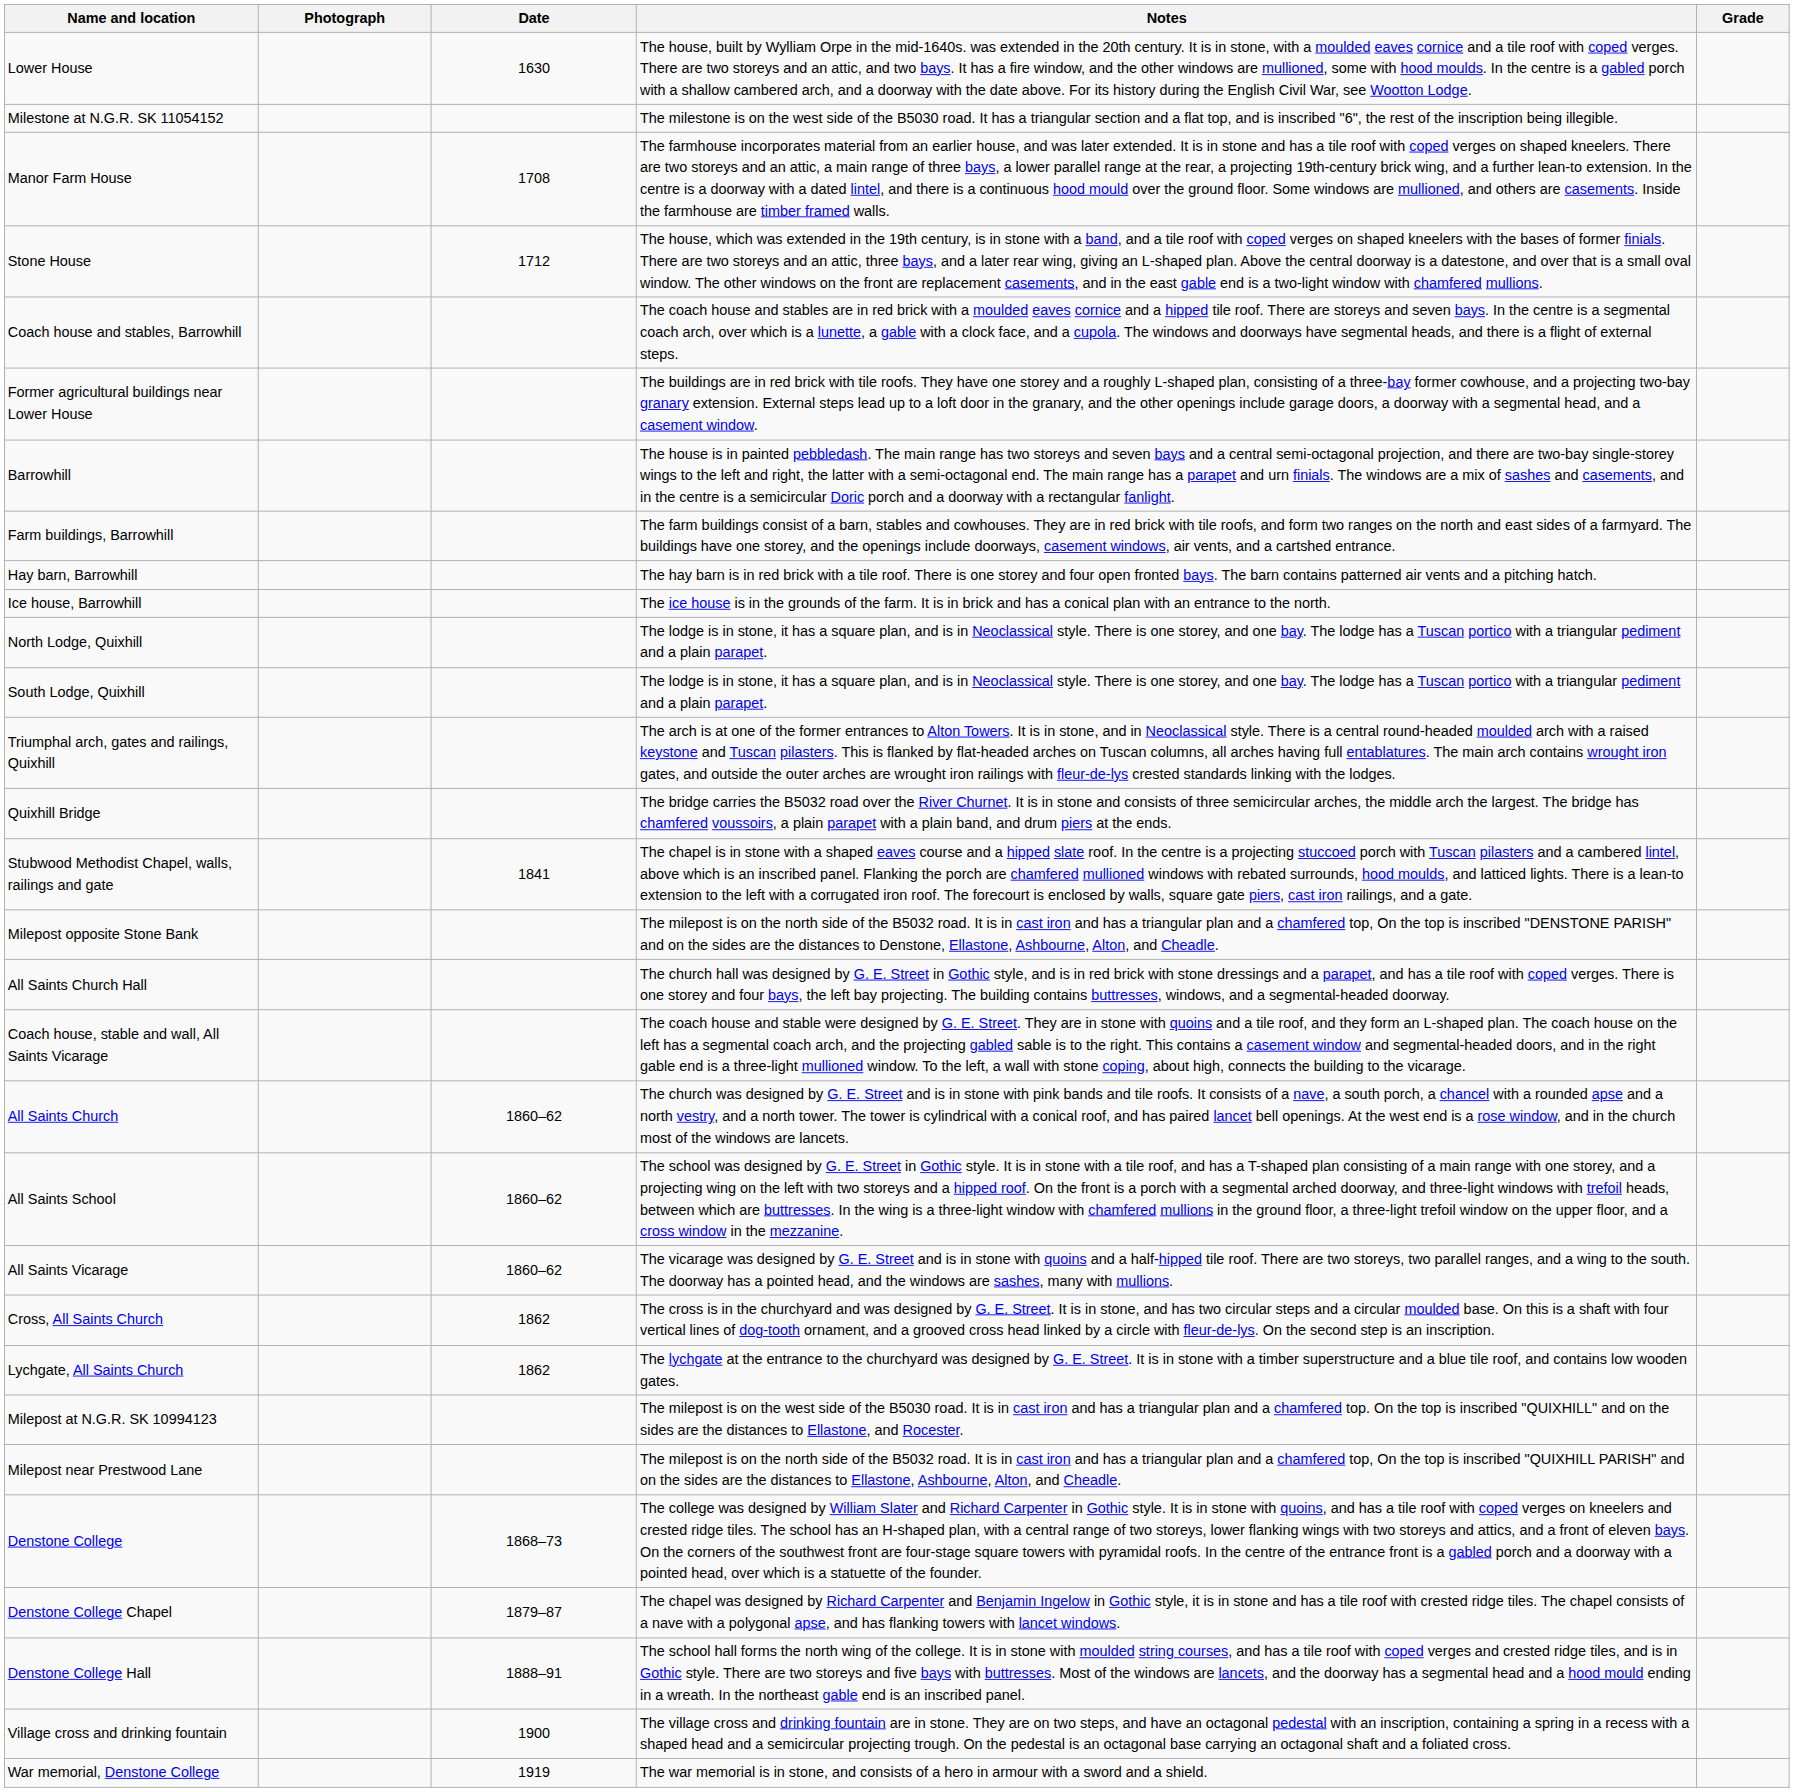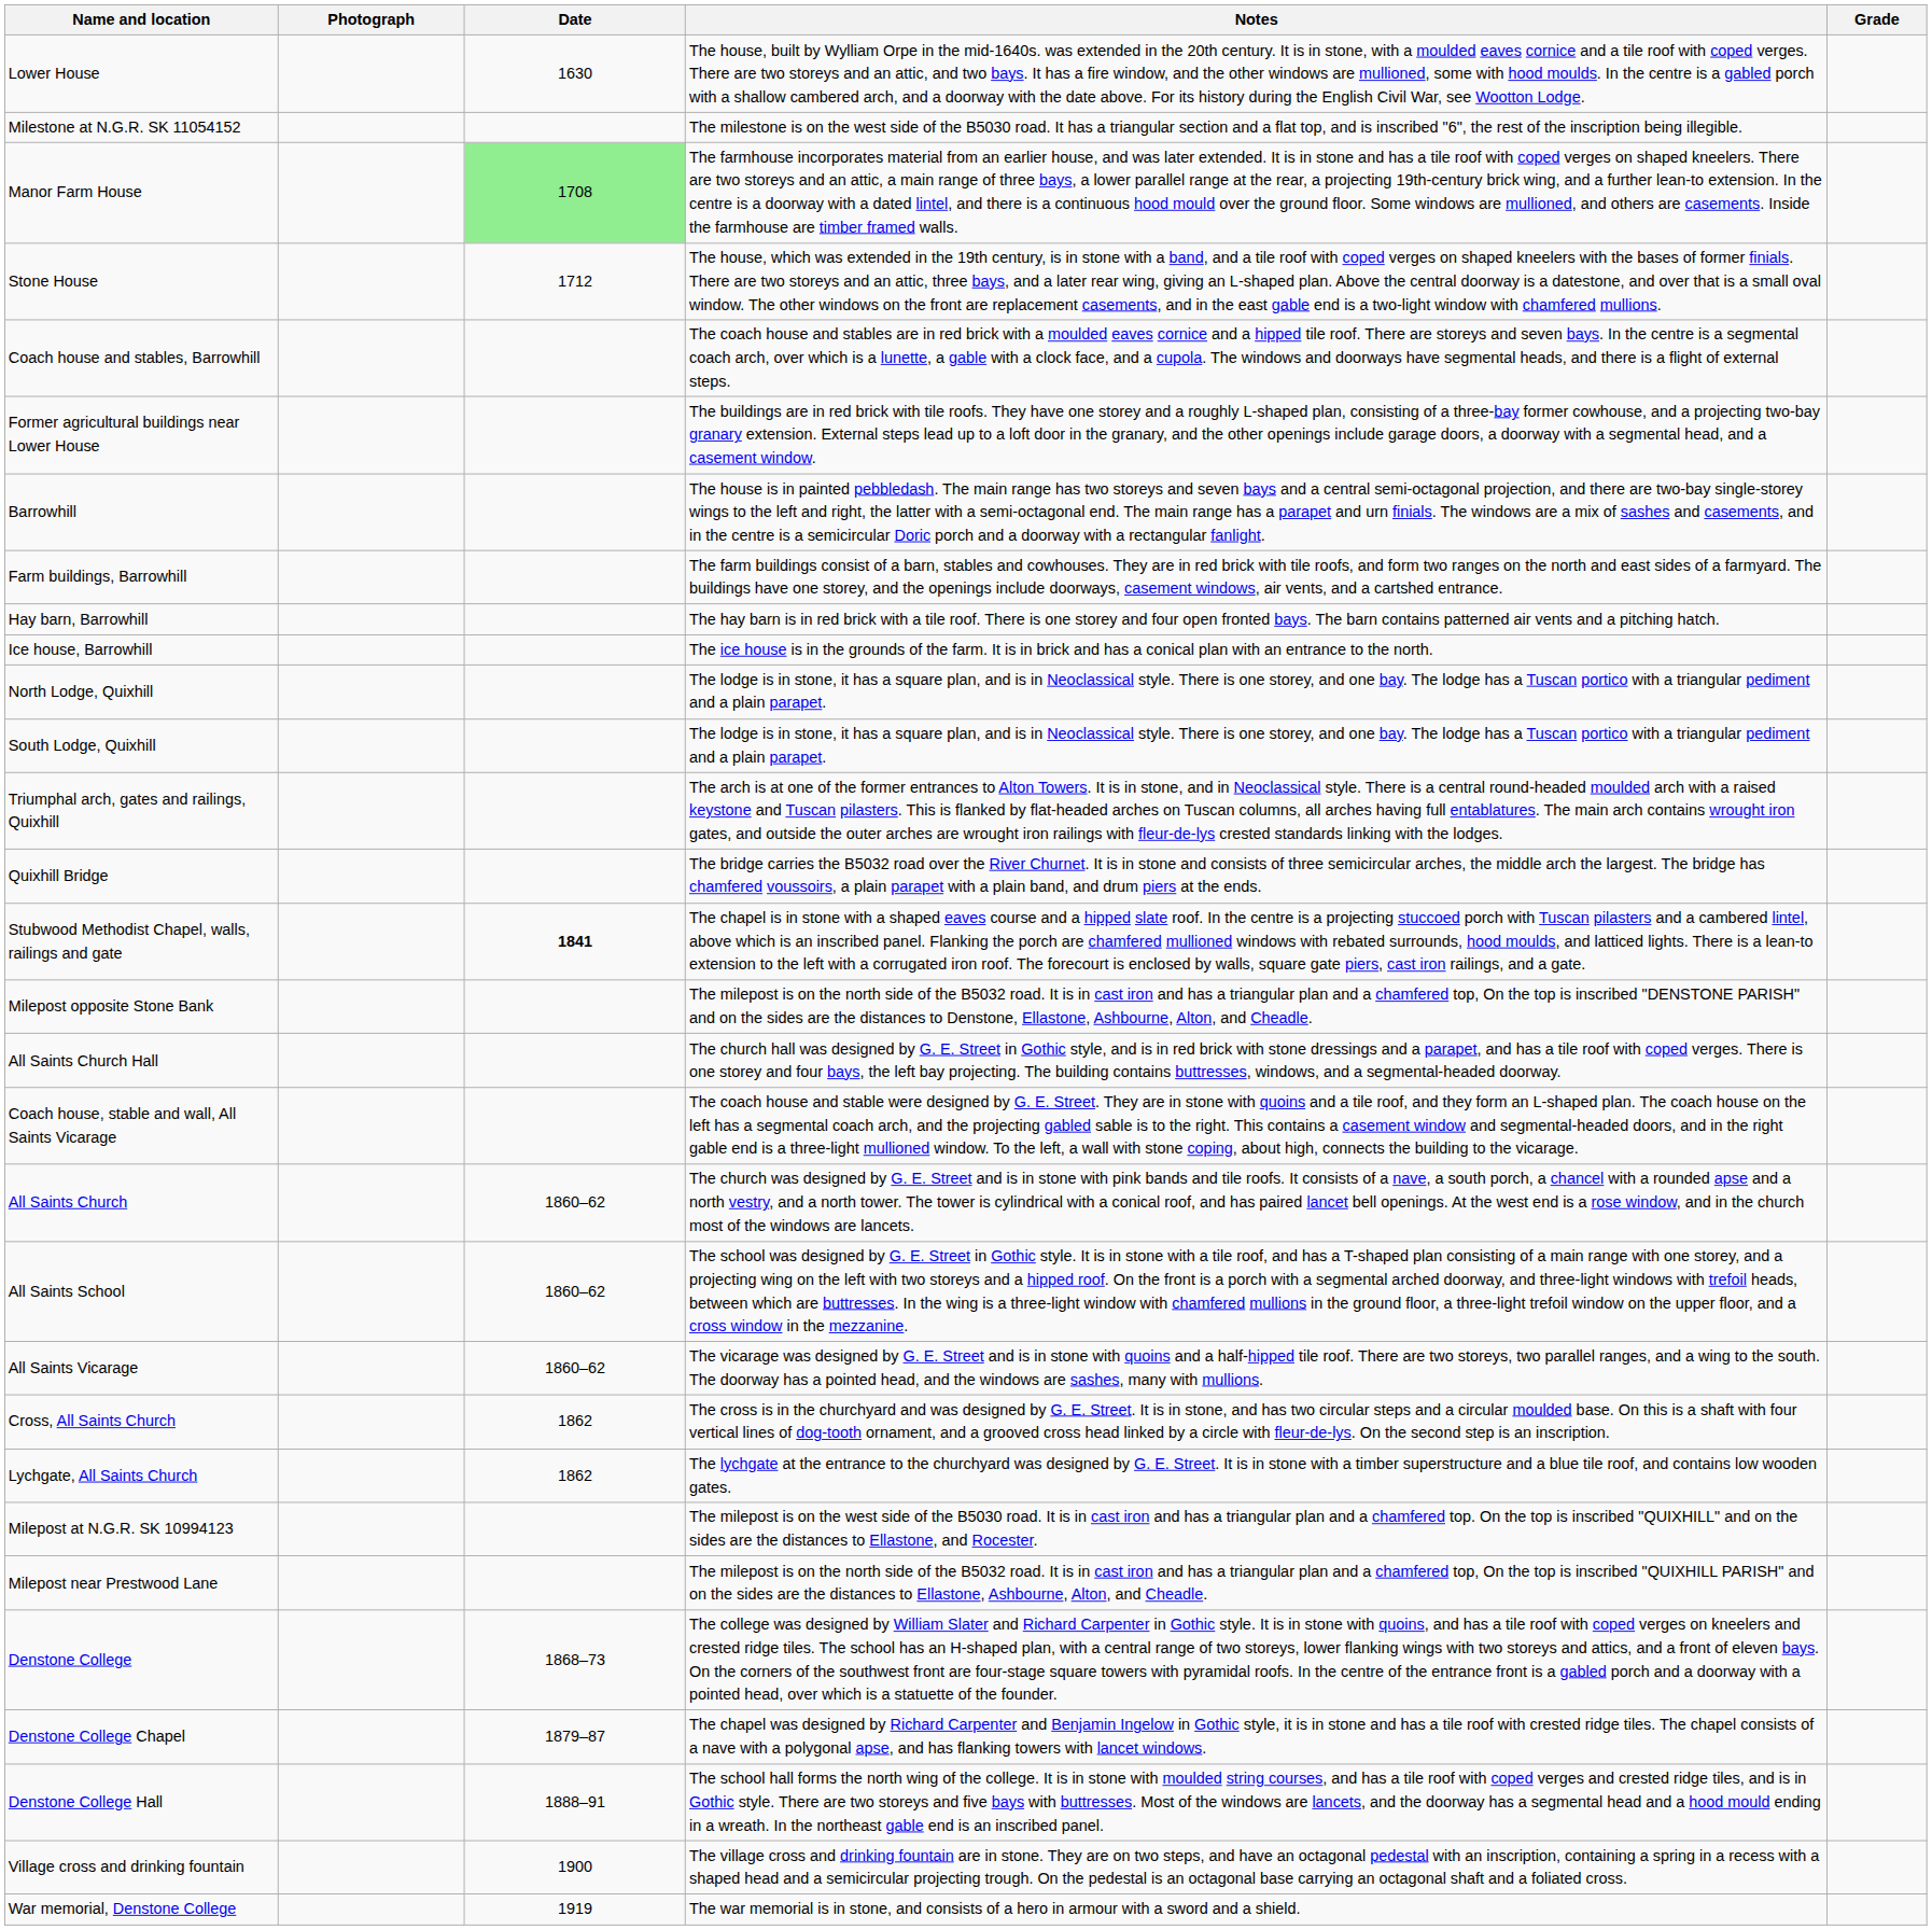Manor Farm House | Date: no background -> lightgreen background
Stubwood Methodist Chapel, walls, railings and gate | Date: normal -> bold
